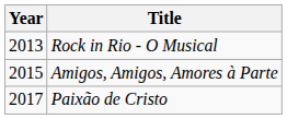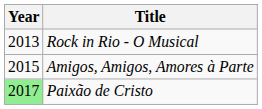Paixão de Cristo | Year: no background -> lightgreen background
